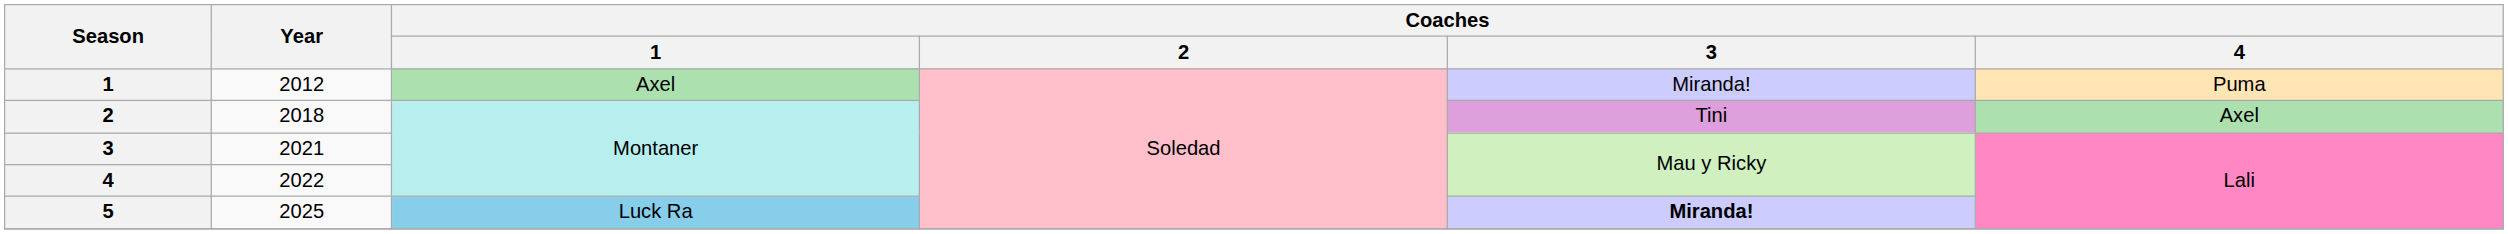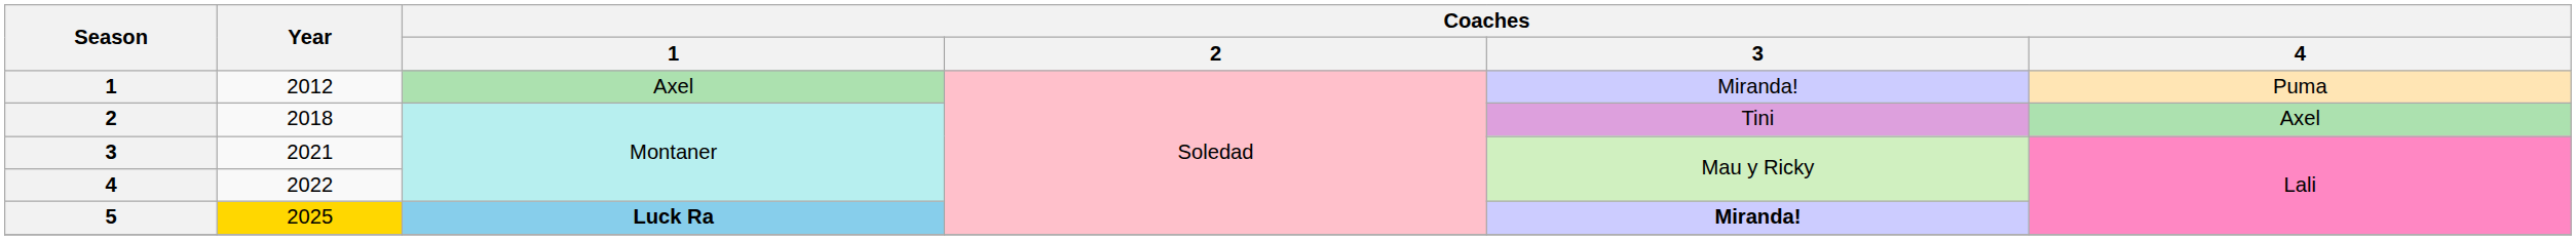5 | Year: no background -> gold background
5 | Coaches / 1: normal -> bold
